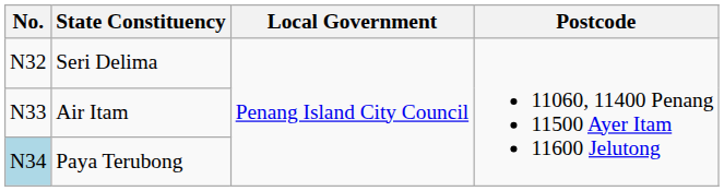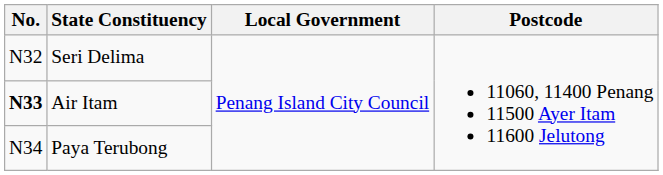Air Itam | No.: normal -> bold
Paya Terubong | No.: lightblue background -> no background
